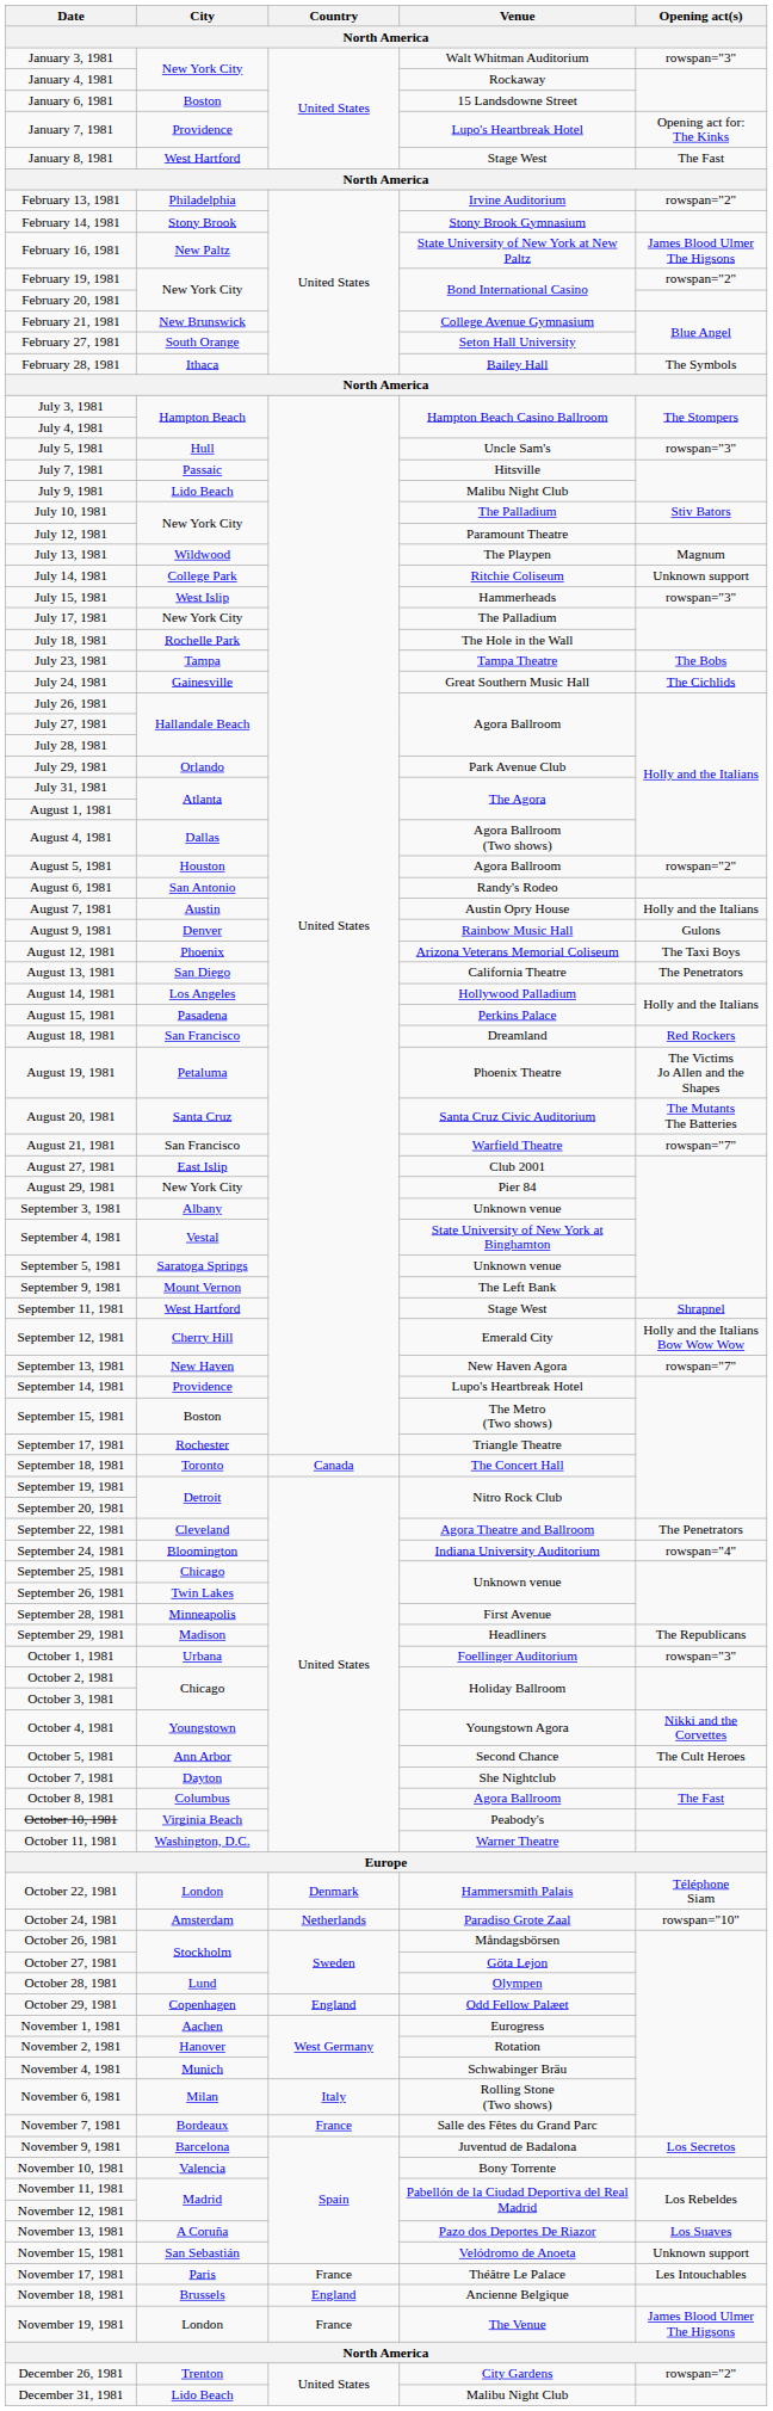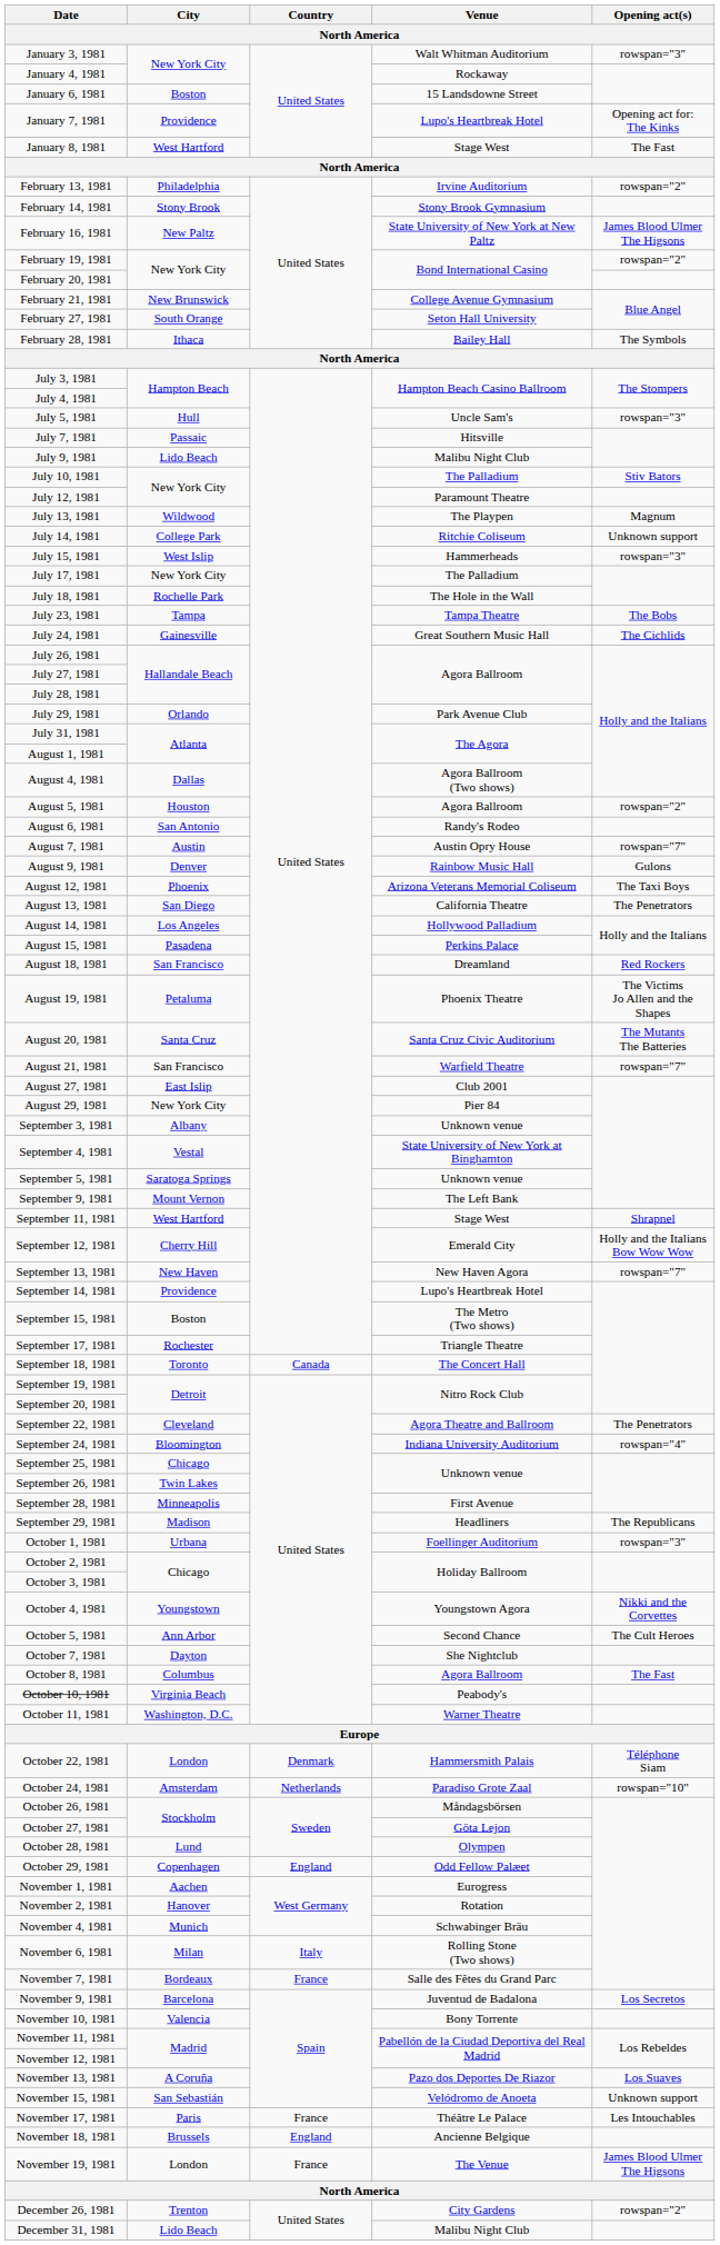August 7, 1981 | Opening act(s): Holly and the Italians -> rowspan="7"
